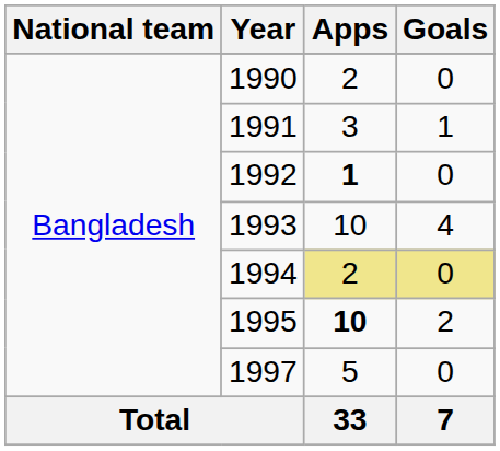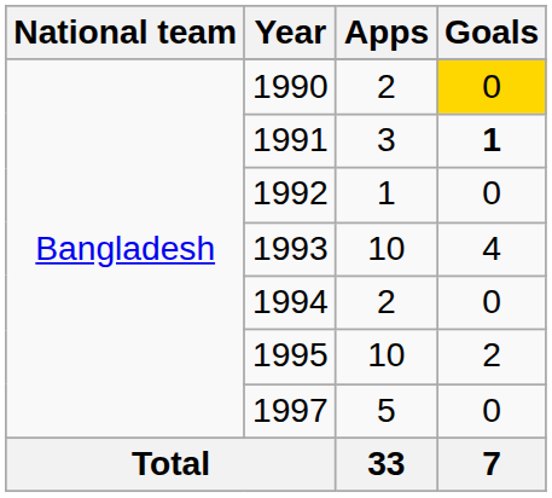1990 | Goals: no background -> gold background
1991 | Goals: normal -> bold
1992 | Apps: bold -> normal
1994 | Apps: khaki background -> no background
1994 | Goals: khaki background -> no background
1995 | Apps: bold -> normal
